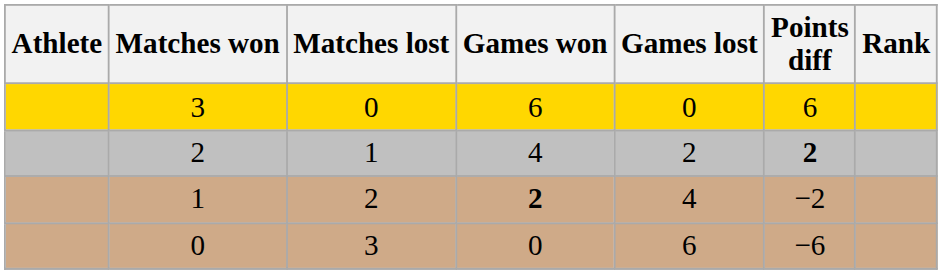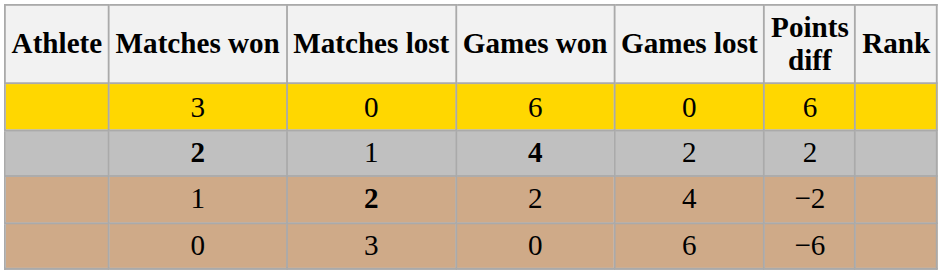row 3 | Matches won: normal -> bold
row 3 | Games won: normal -> bold
row 3 | Points diff: bold -> normal
row 4 | Matches lost: normal -> bold
row 4 | Games won: bold -> normal
